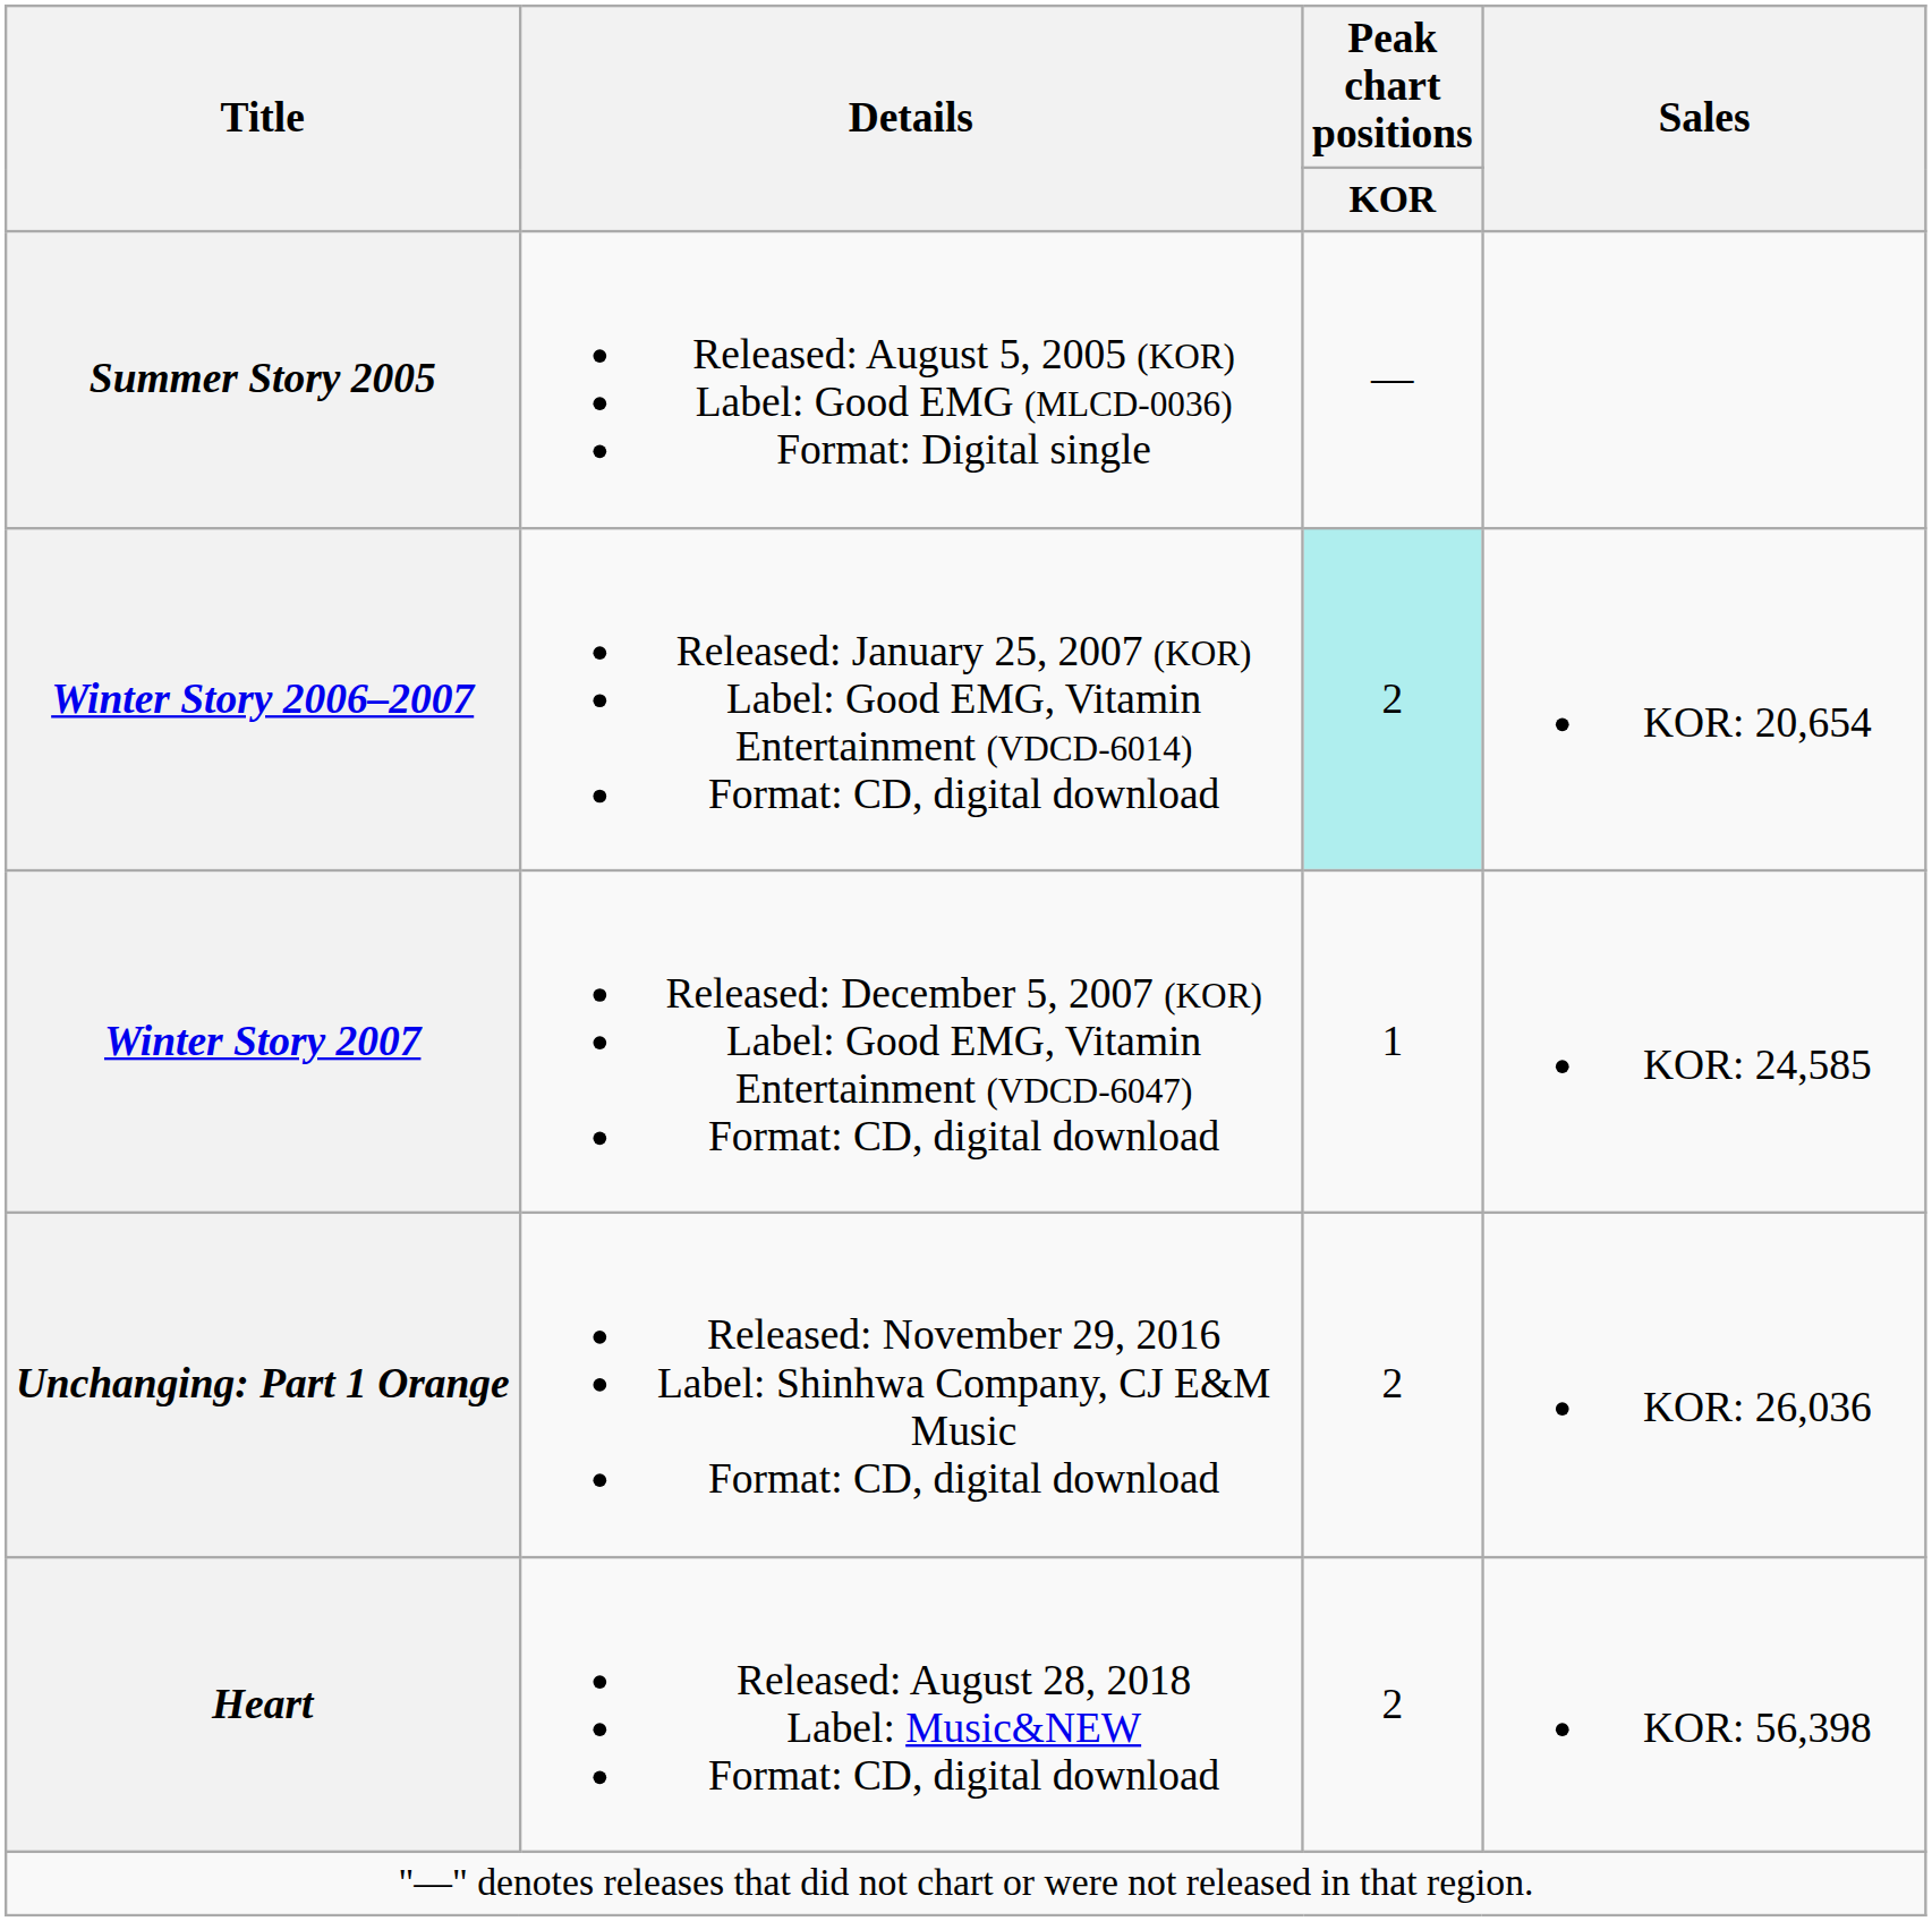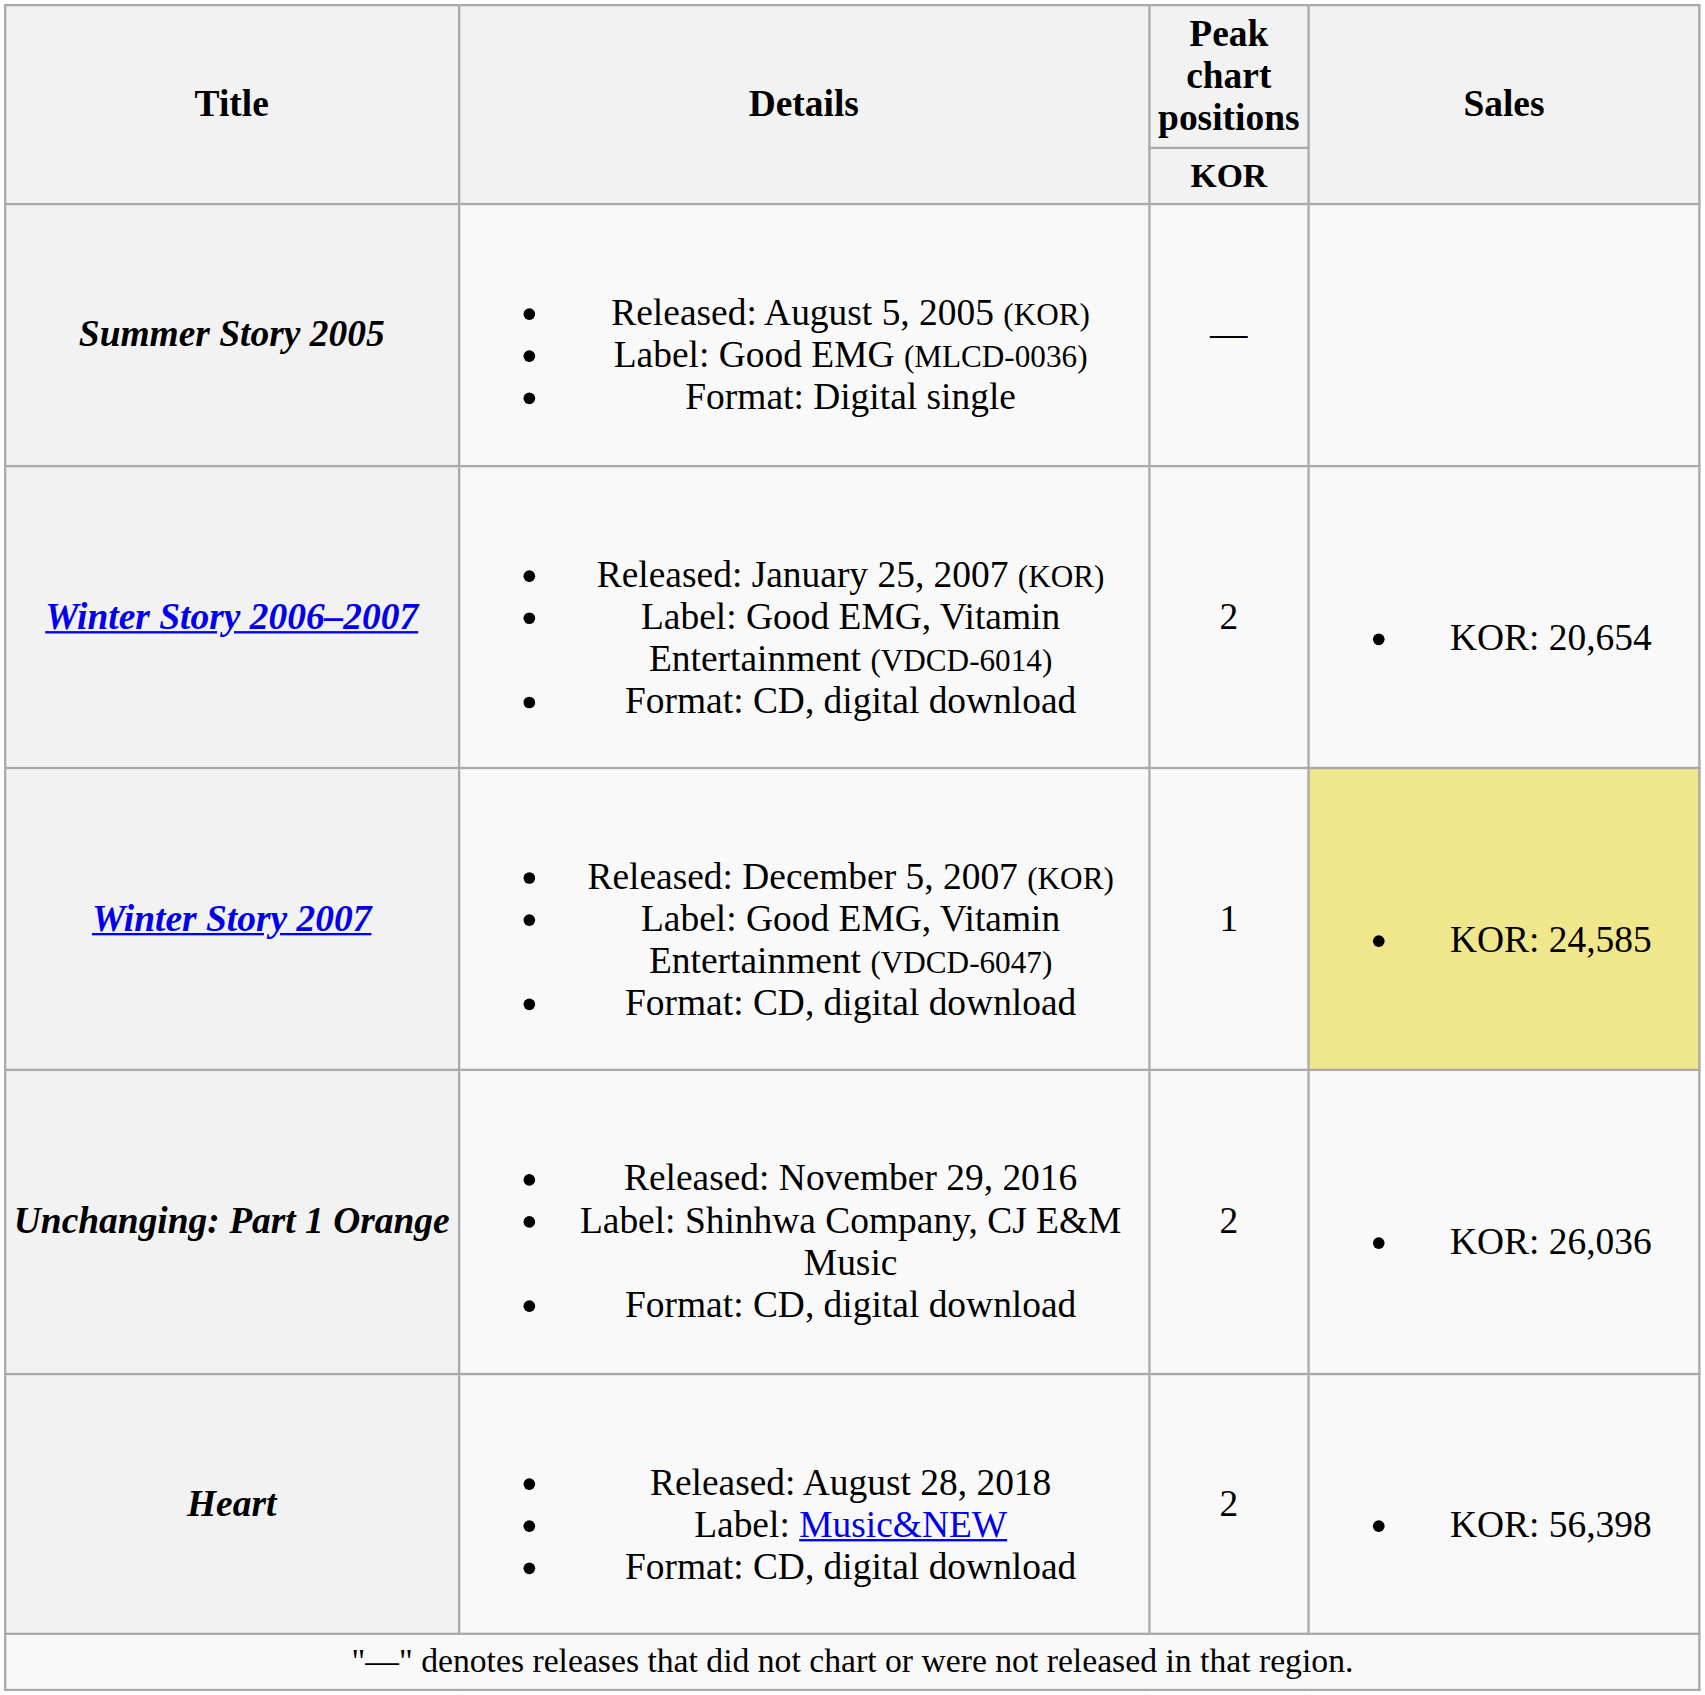Winter Story 2006–2007 | Peak chart positions / KOR: paleturquoise background -> no background
Winter Story 2007 | Sales: no background -> khaki background
